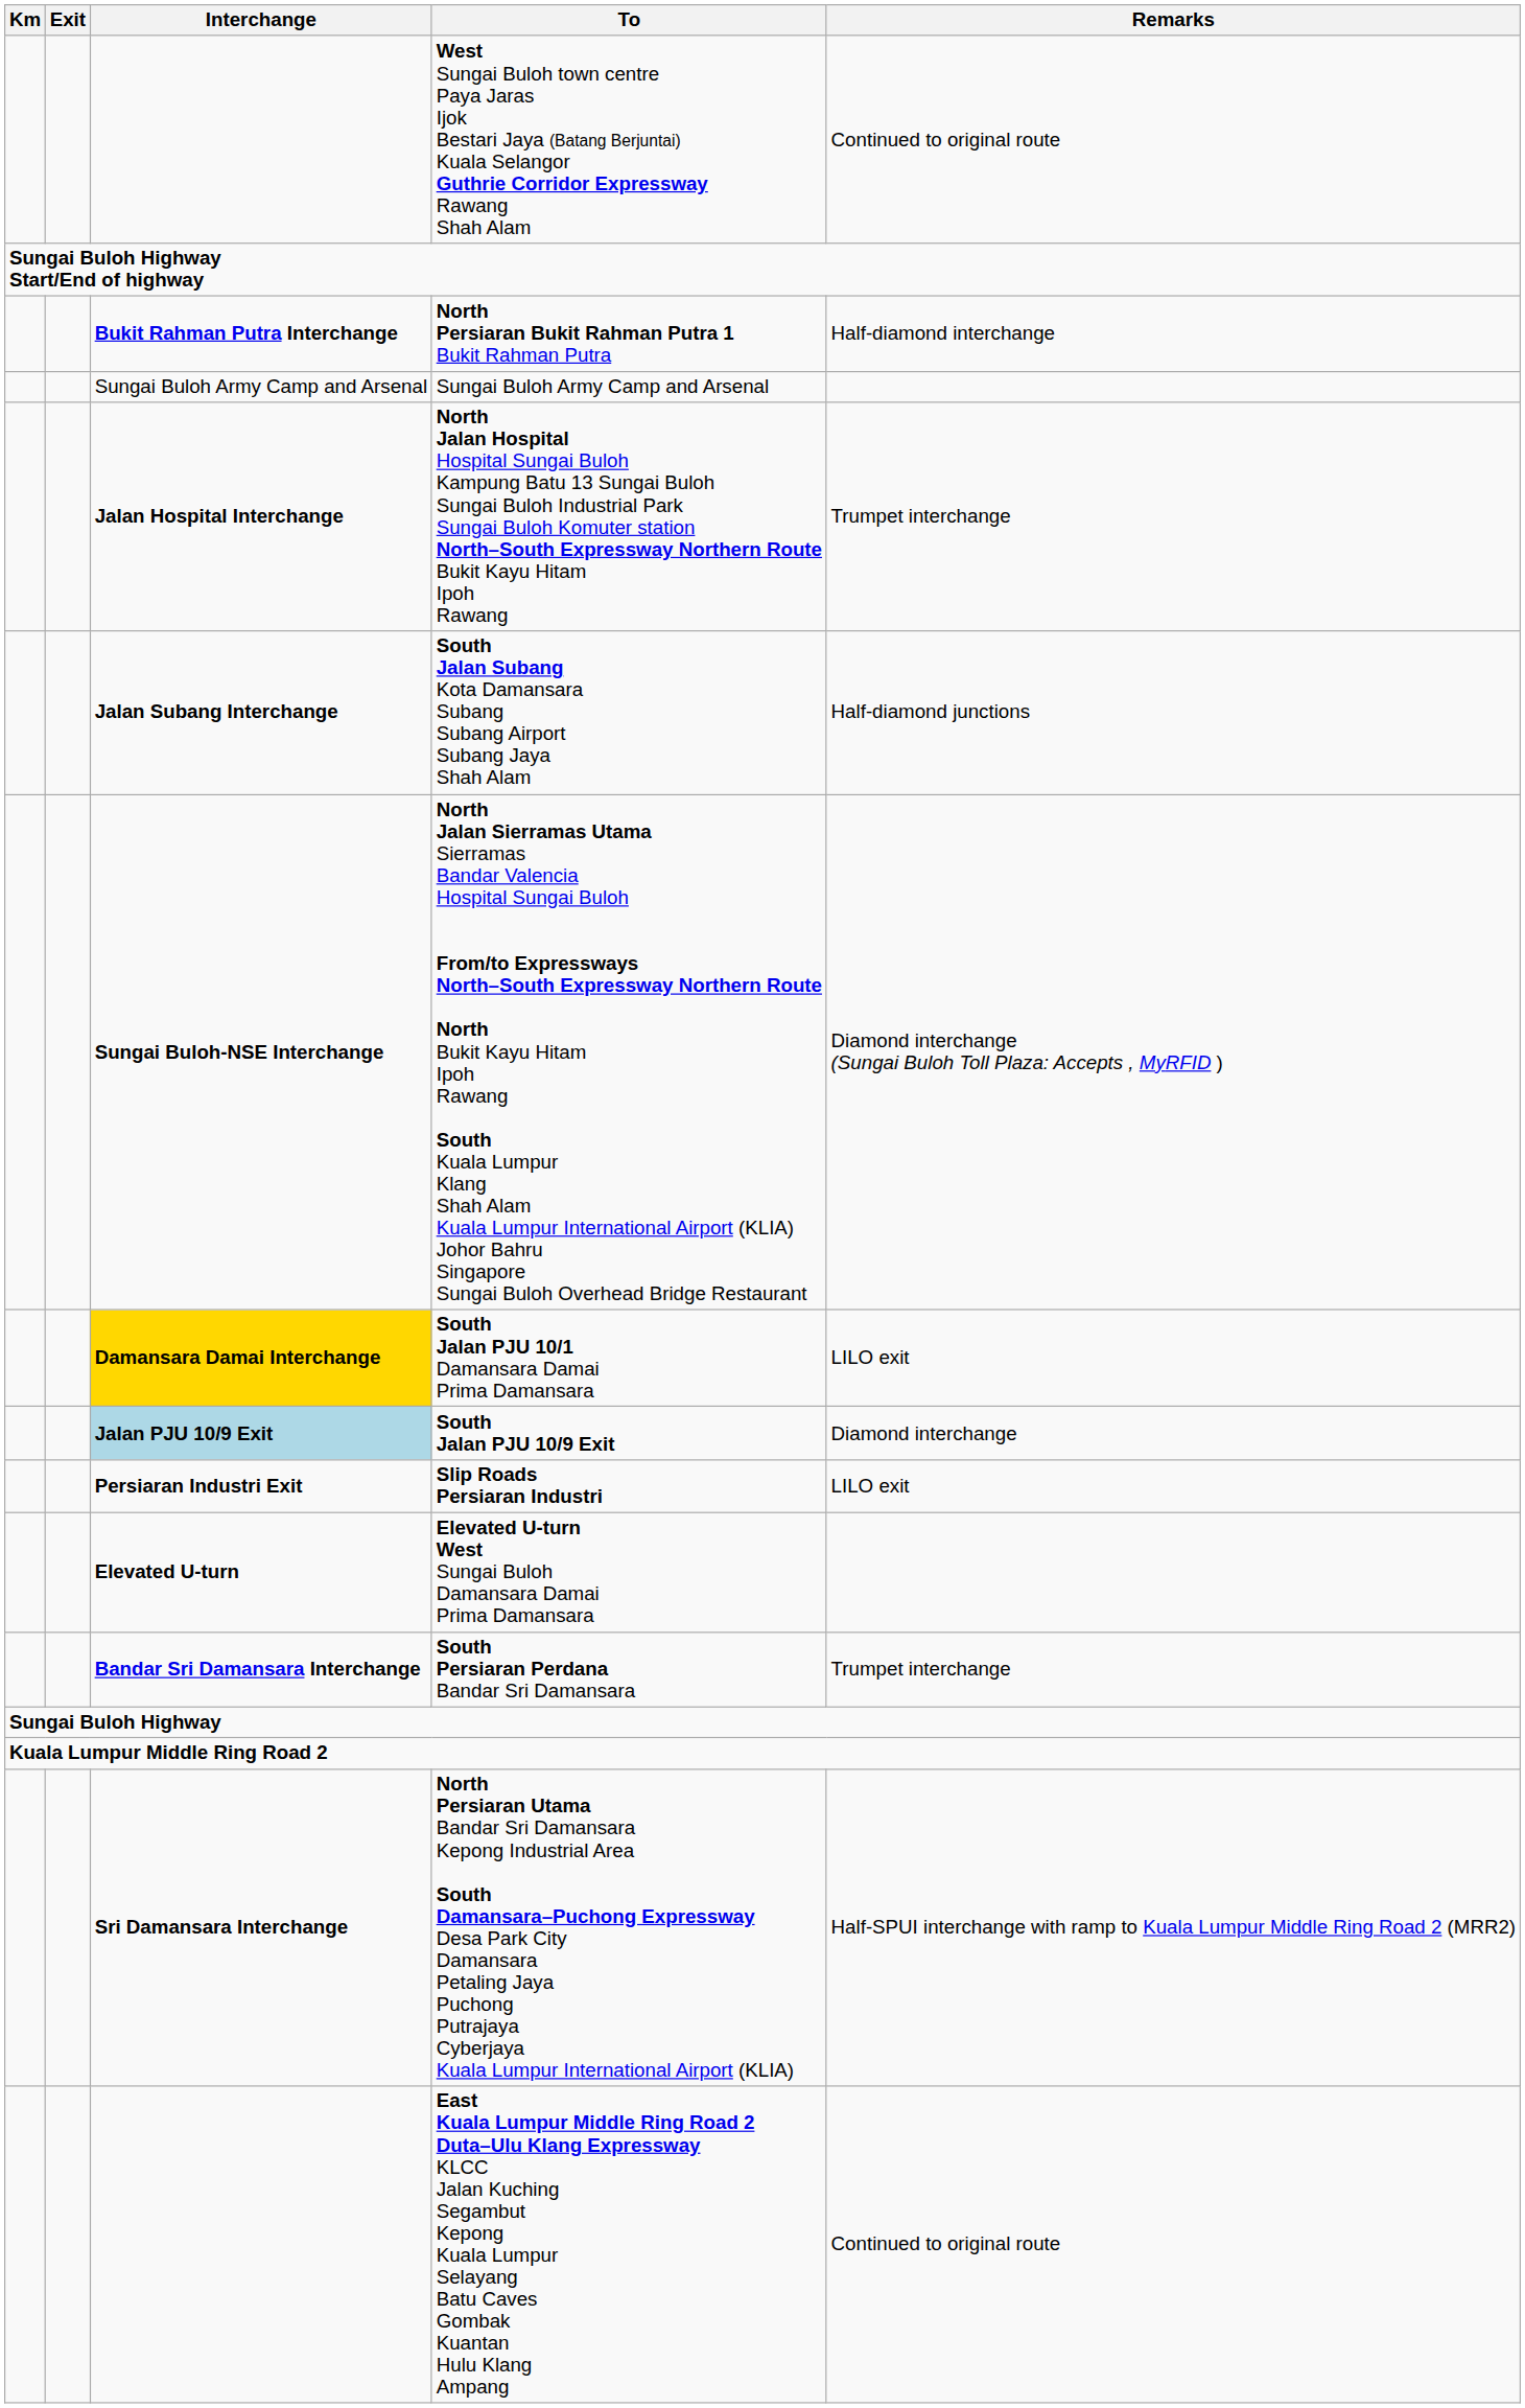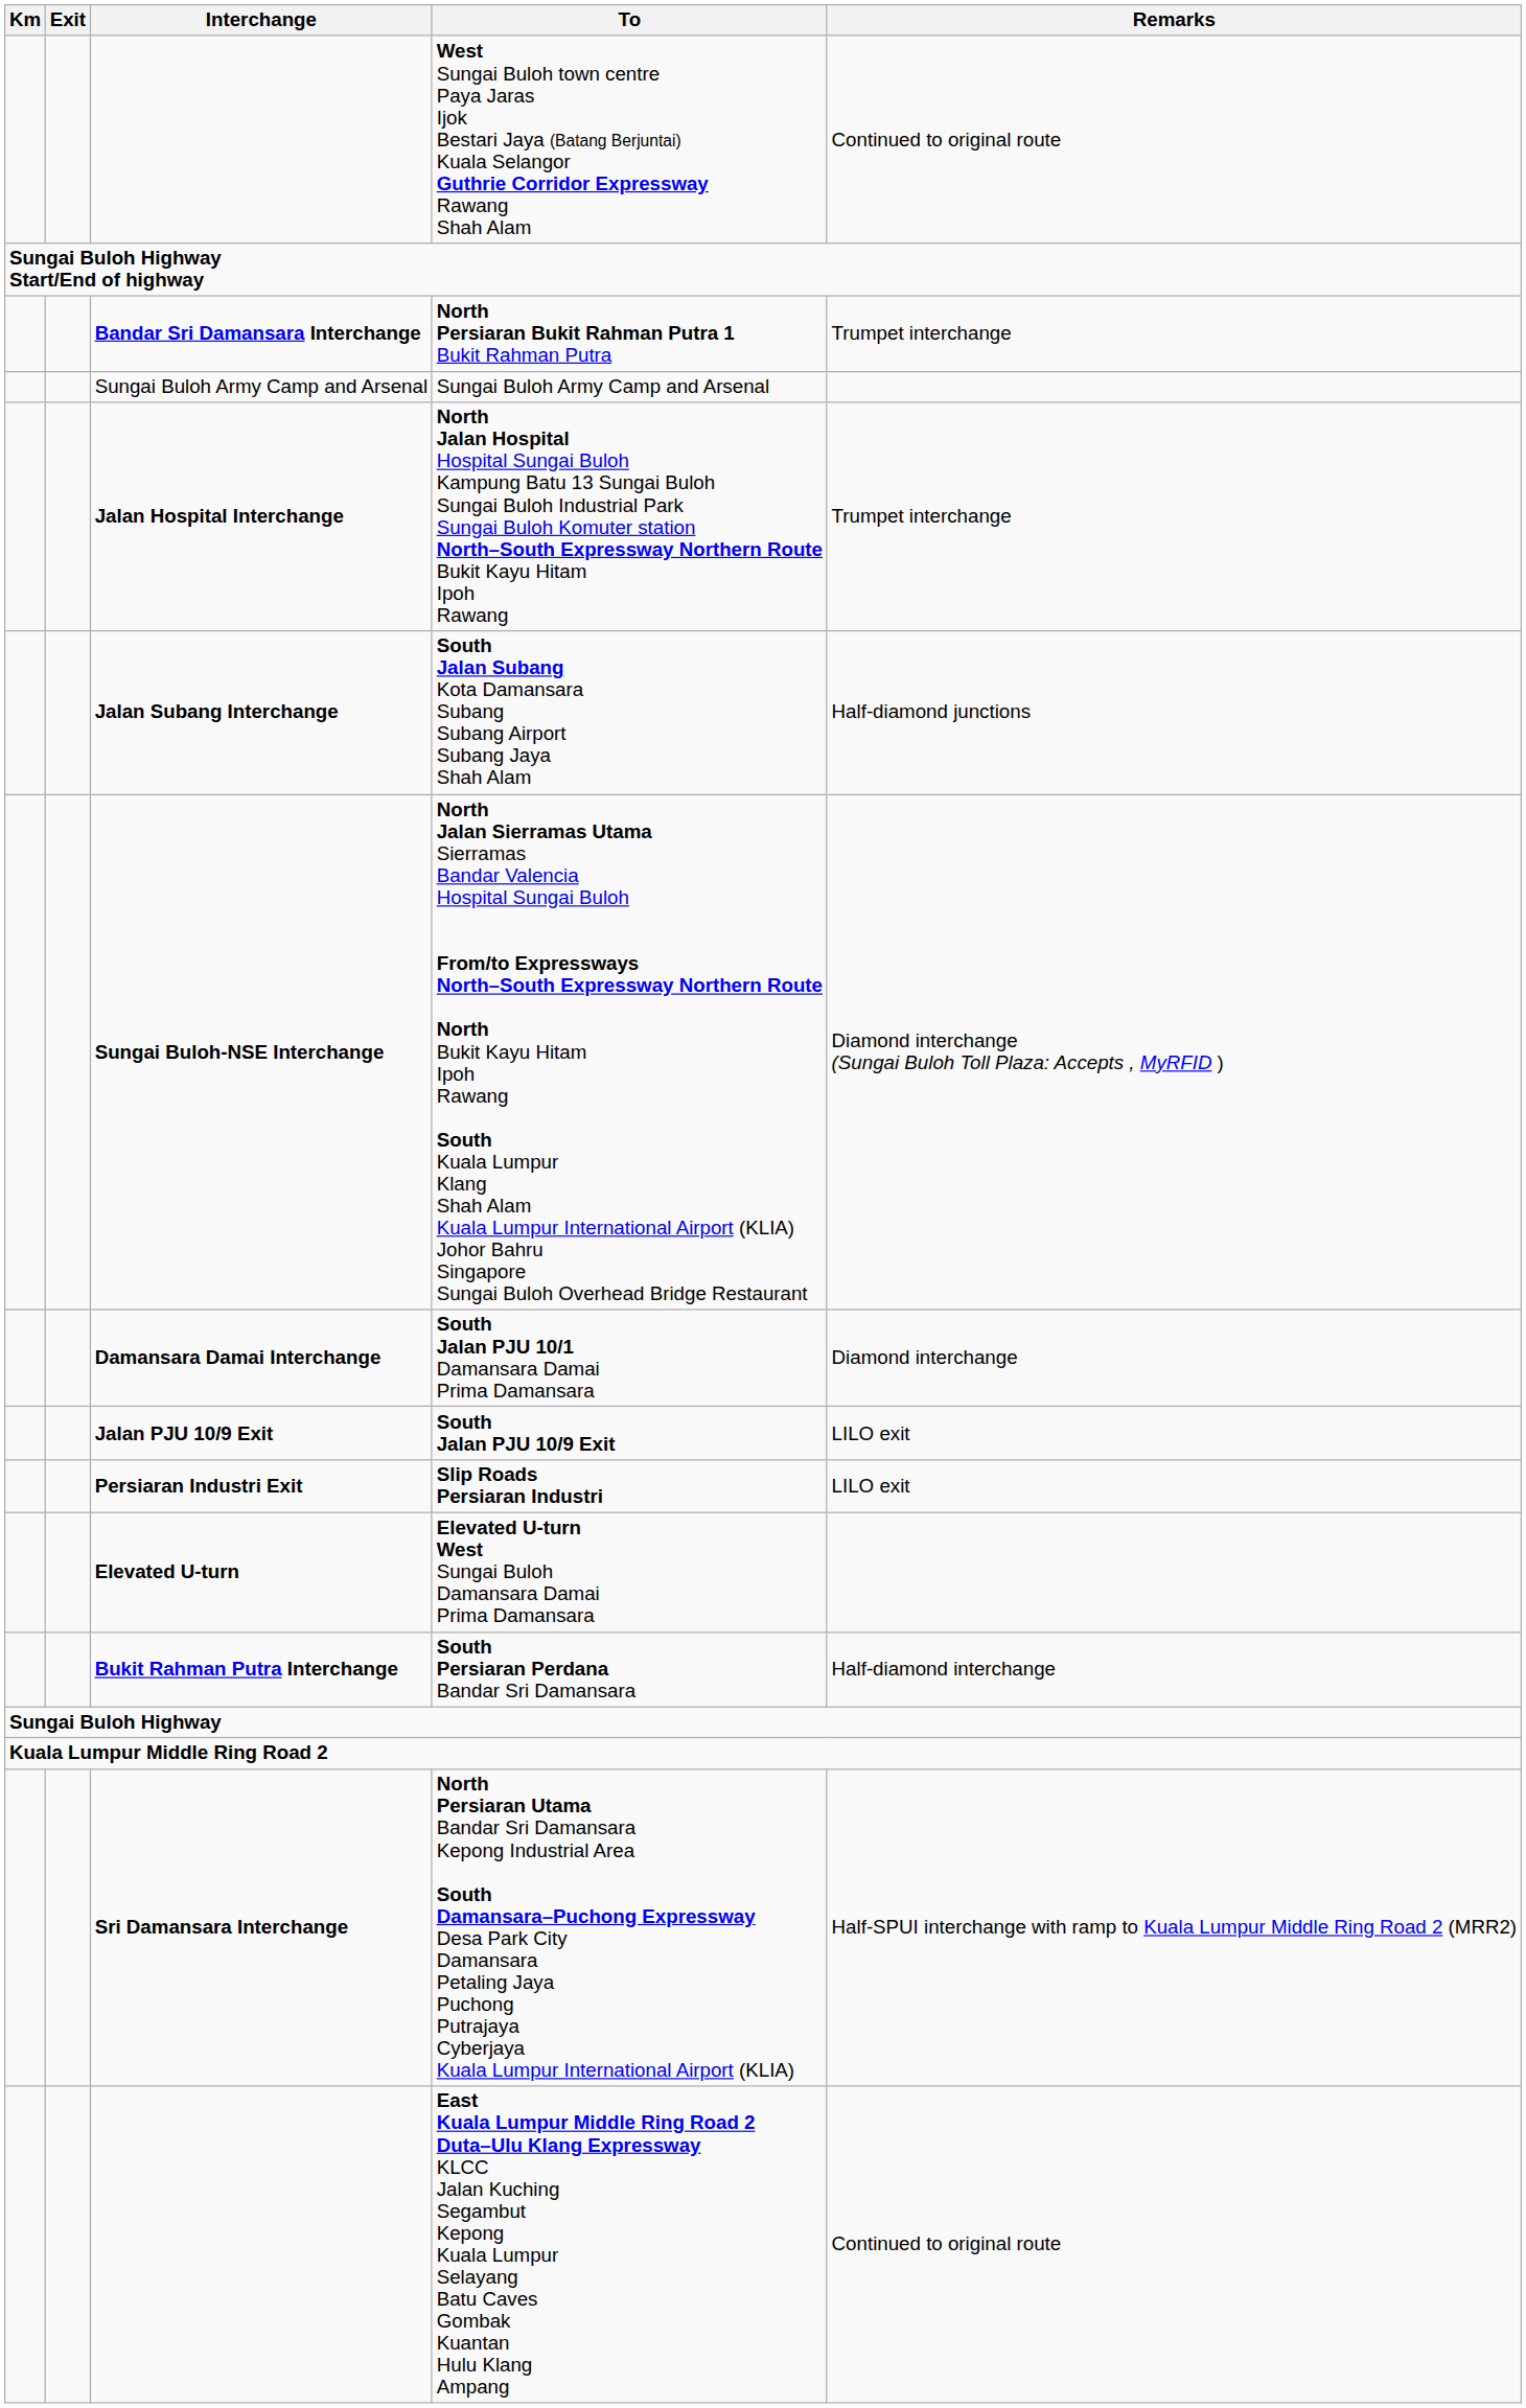North Persiaran Bukit Rahman Putra 1 Bukit Rahman Putra | Interchange: Bukit Rahman Putra Interchange -> Bandar Sri Damansara Interchange
North Persiaran Bukit Rahman Putra 1 Bukit Rahman Putra | Remarks: Half-diamond interchange -> Trumpet interchange
South Jalan PJU 10/1 Damansara Damai Prima Damansara | Interchange: gold background -> no background
South Jalan PJU 10/1 Damansara Damai Prima Damansara | Remarks: LILO exit -> Diamond interchange
South Jalan PJU 10/9 Exit | Interchange: lightblue background -> no background
South Jalan PJU 10/9 Exit | Remarks: Diamond interchange -> LILO exit
South Persiaran Perdana Bandar Sri Damansara | Interchange: Bandar Sri Damansara Interchange -> Bukit Rahman Putra Interchange
South Persiaran Perdana Bandar Sri Damansara | Remarks: Trumpet interchange -> Half-diamond interchange
